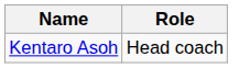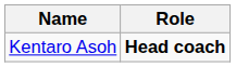Kentaro Asoh | Role: normal -> bold
